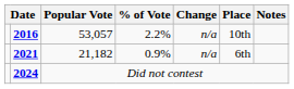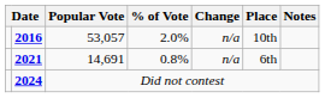2016 | % of Vote: 2.2% -> 2.0%
2021 | Popular Vote: 21,182 -> 14,691
2021 | % of Vote: 0.9% -> 0.8%
